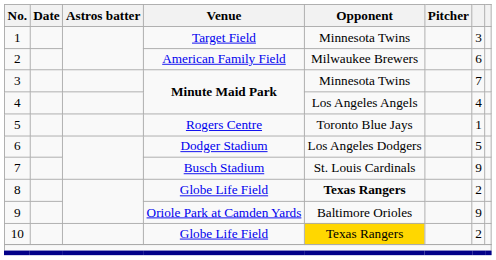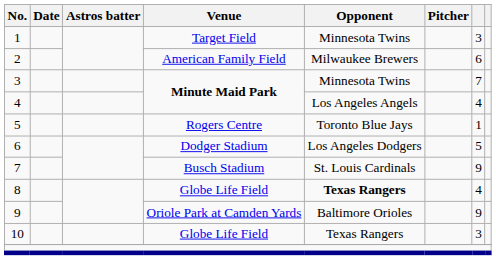8 | column 7: 2 -> 4
10 | Opponent: gold background -> no background
10 | column 7: 2 -> 3
